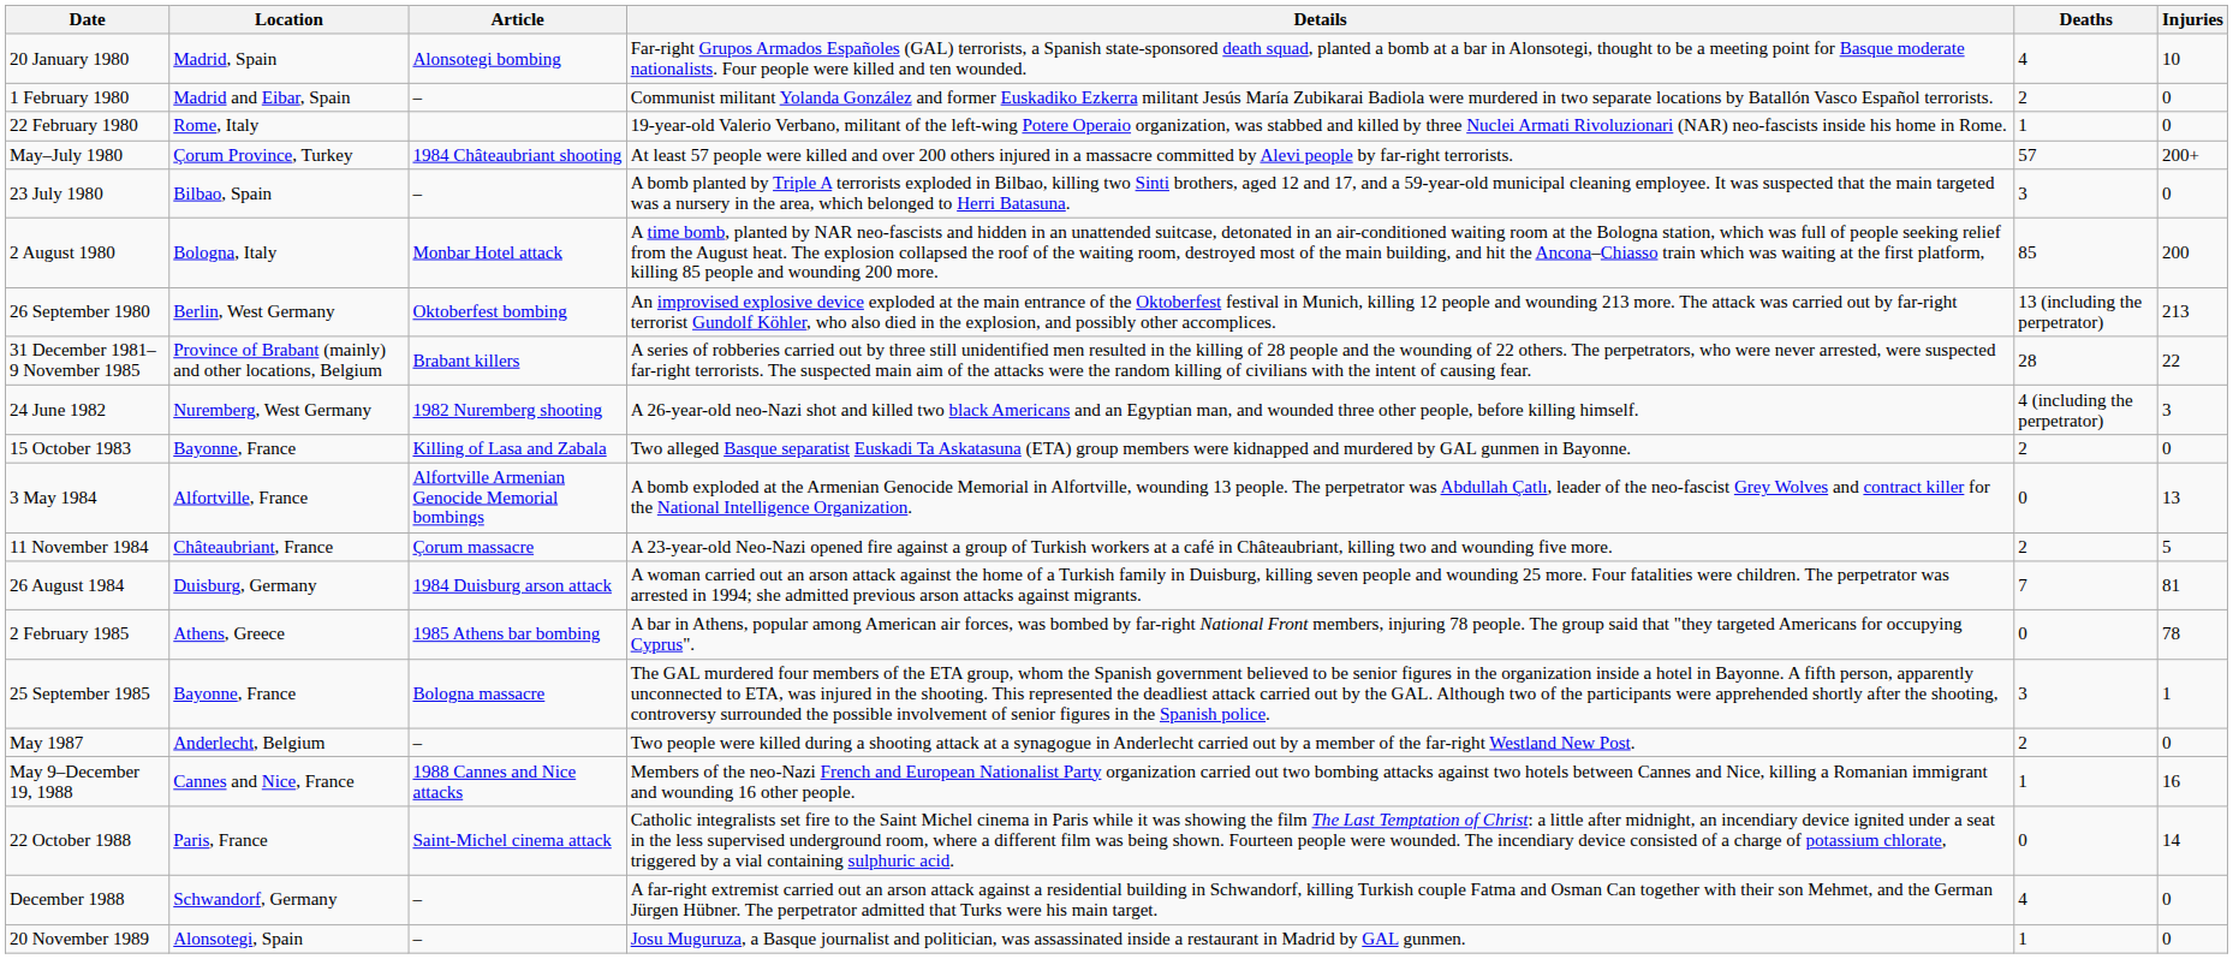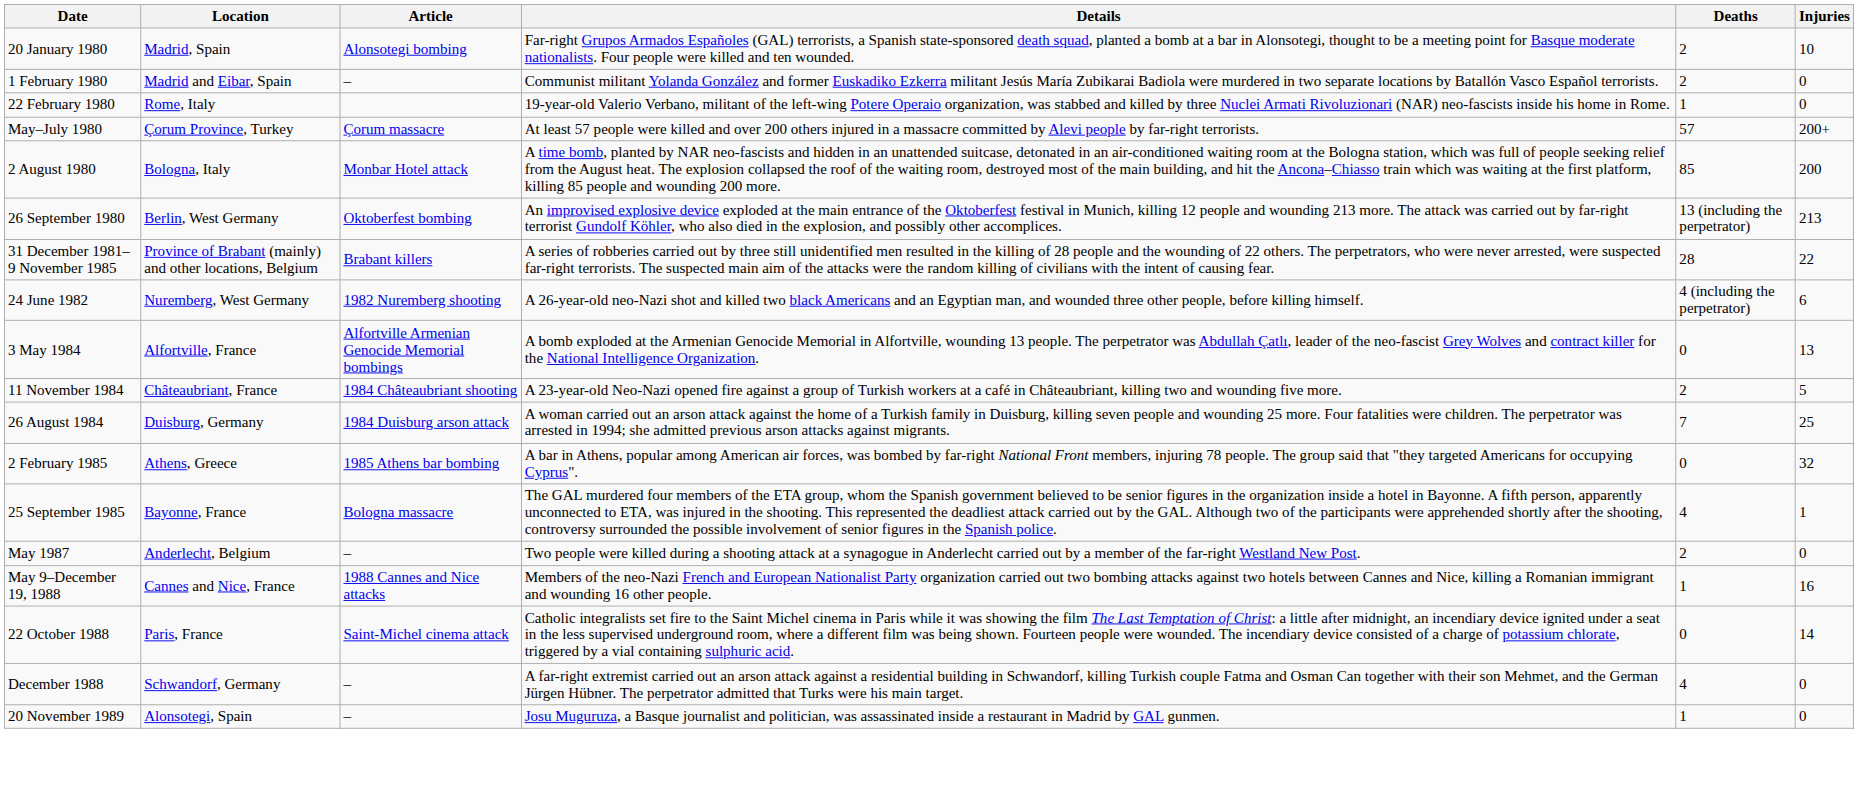20 January 1980 | Deaths: 4 -> 2
May–July 1980 | Article: 1984 Châteaubriant shooting -> Çorum massacre
- row: 23 July 1980 | Bilbao, Spain | – | A bomb planted by Triple A terrorists exploded in Bilbao, killing two Sinti brothers, aged 12 and 17, and a 59-year-old municipal cleaning employee. It was suspected that the main targeted was a nursery in the area, which belonged to Herri Batasuna. | 3 | 0
24 June 1982 | Injuries: 3 -> 6
- row: 15 October 1983 | Bayonne, France | Killing of Lasa and Zabala | Two alleged Basque separatist Euskadi Ta Askatasuna (ETA) group members were kidnapped and murdered by GAL gunmen in Bayonne. | 2 | 0
11 November 1984 | Article: Çorum massacre -> 1984 Châteaubriant shooting
26 August 1984 | Injuries: 81 -> 25
2 February 1985 | Injuries: 78 -> 32
25 September 1985 | Deaths: 3 -> 4
